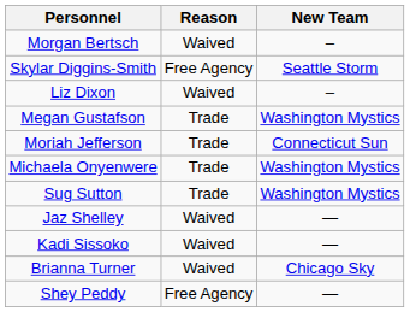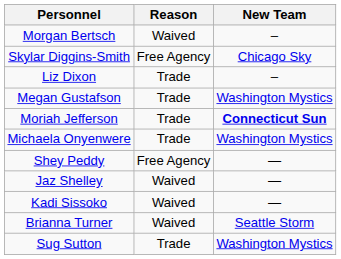Skylar Diggins-Smith | New Team: Seattle Storm -> Chicago Sky
Liz Dixon | Reason: Waived -> Trade
Moriah Jefferson | New Team: normal -> bold
rows swapped: Shey Peddy <-> Sug Sutton
Brianna Turner | New Team: Chicago Sky -> Seattle Storm
